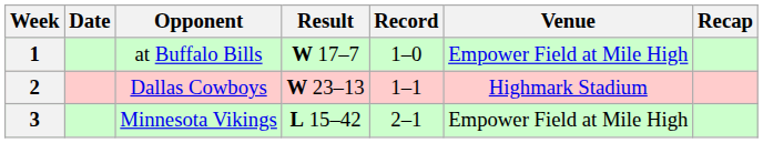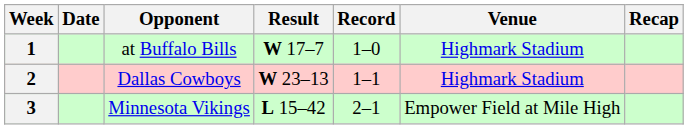1 | Venue: Empower Field at Mile High -> Highmark Stadium
